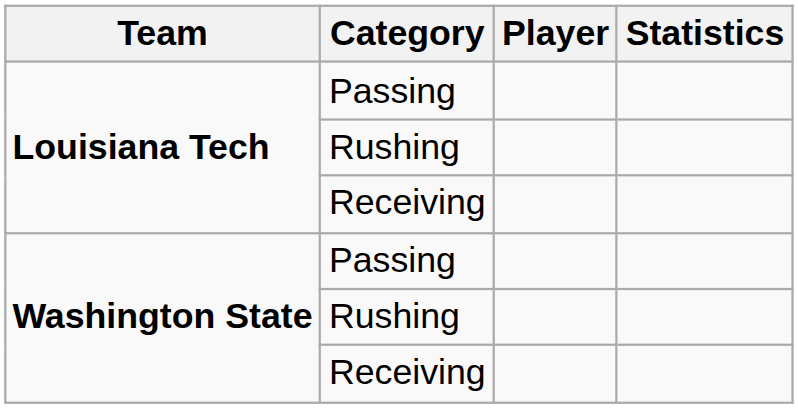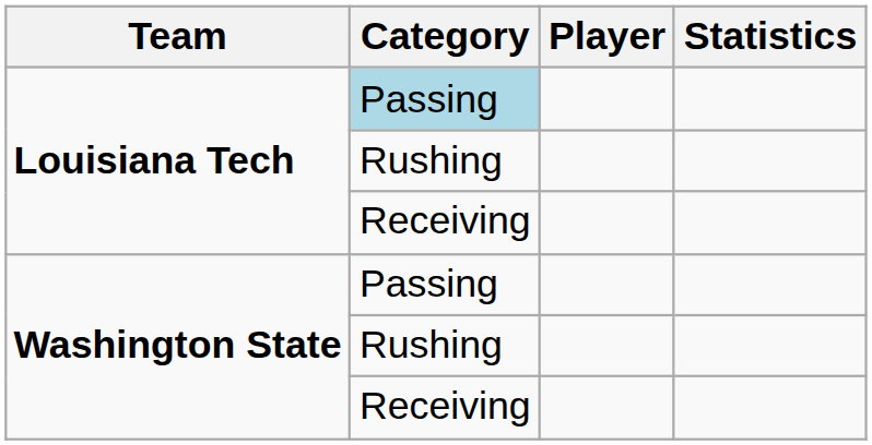Louisiana Tech / Passing | Category: no background -> lightblue background
